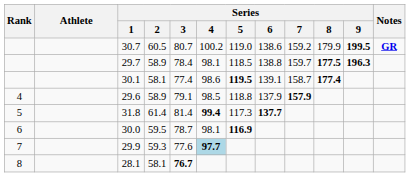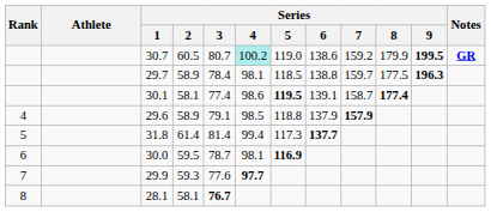30.7 | Series / 4: no background -> paleturquoise background
29.7 | Series / 8: bold -> normal
31.8 | Series / 4: bold -> normal
29.9 | Series / 4: lightblue background -> no background
